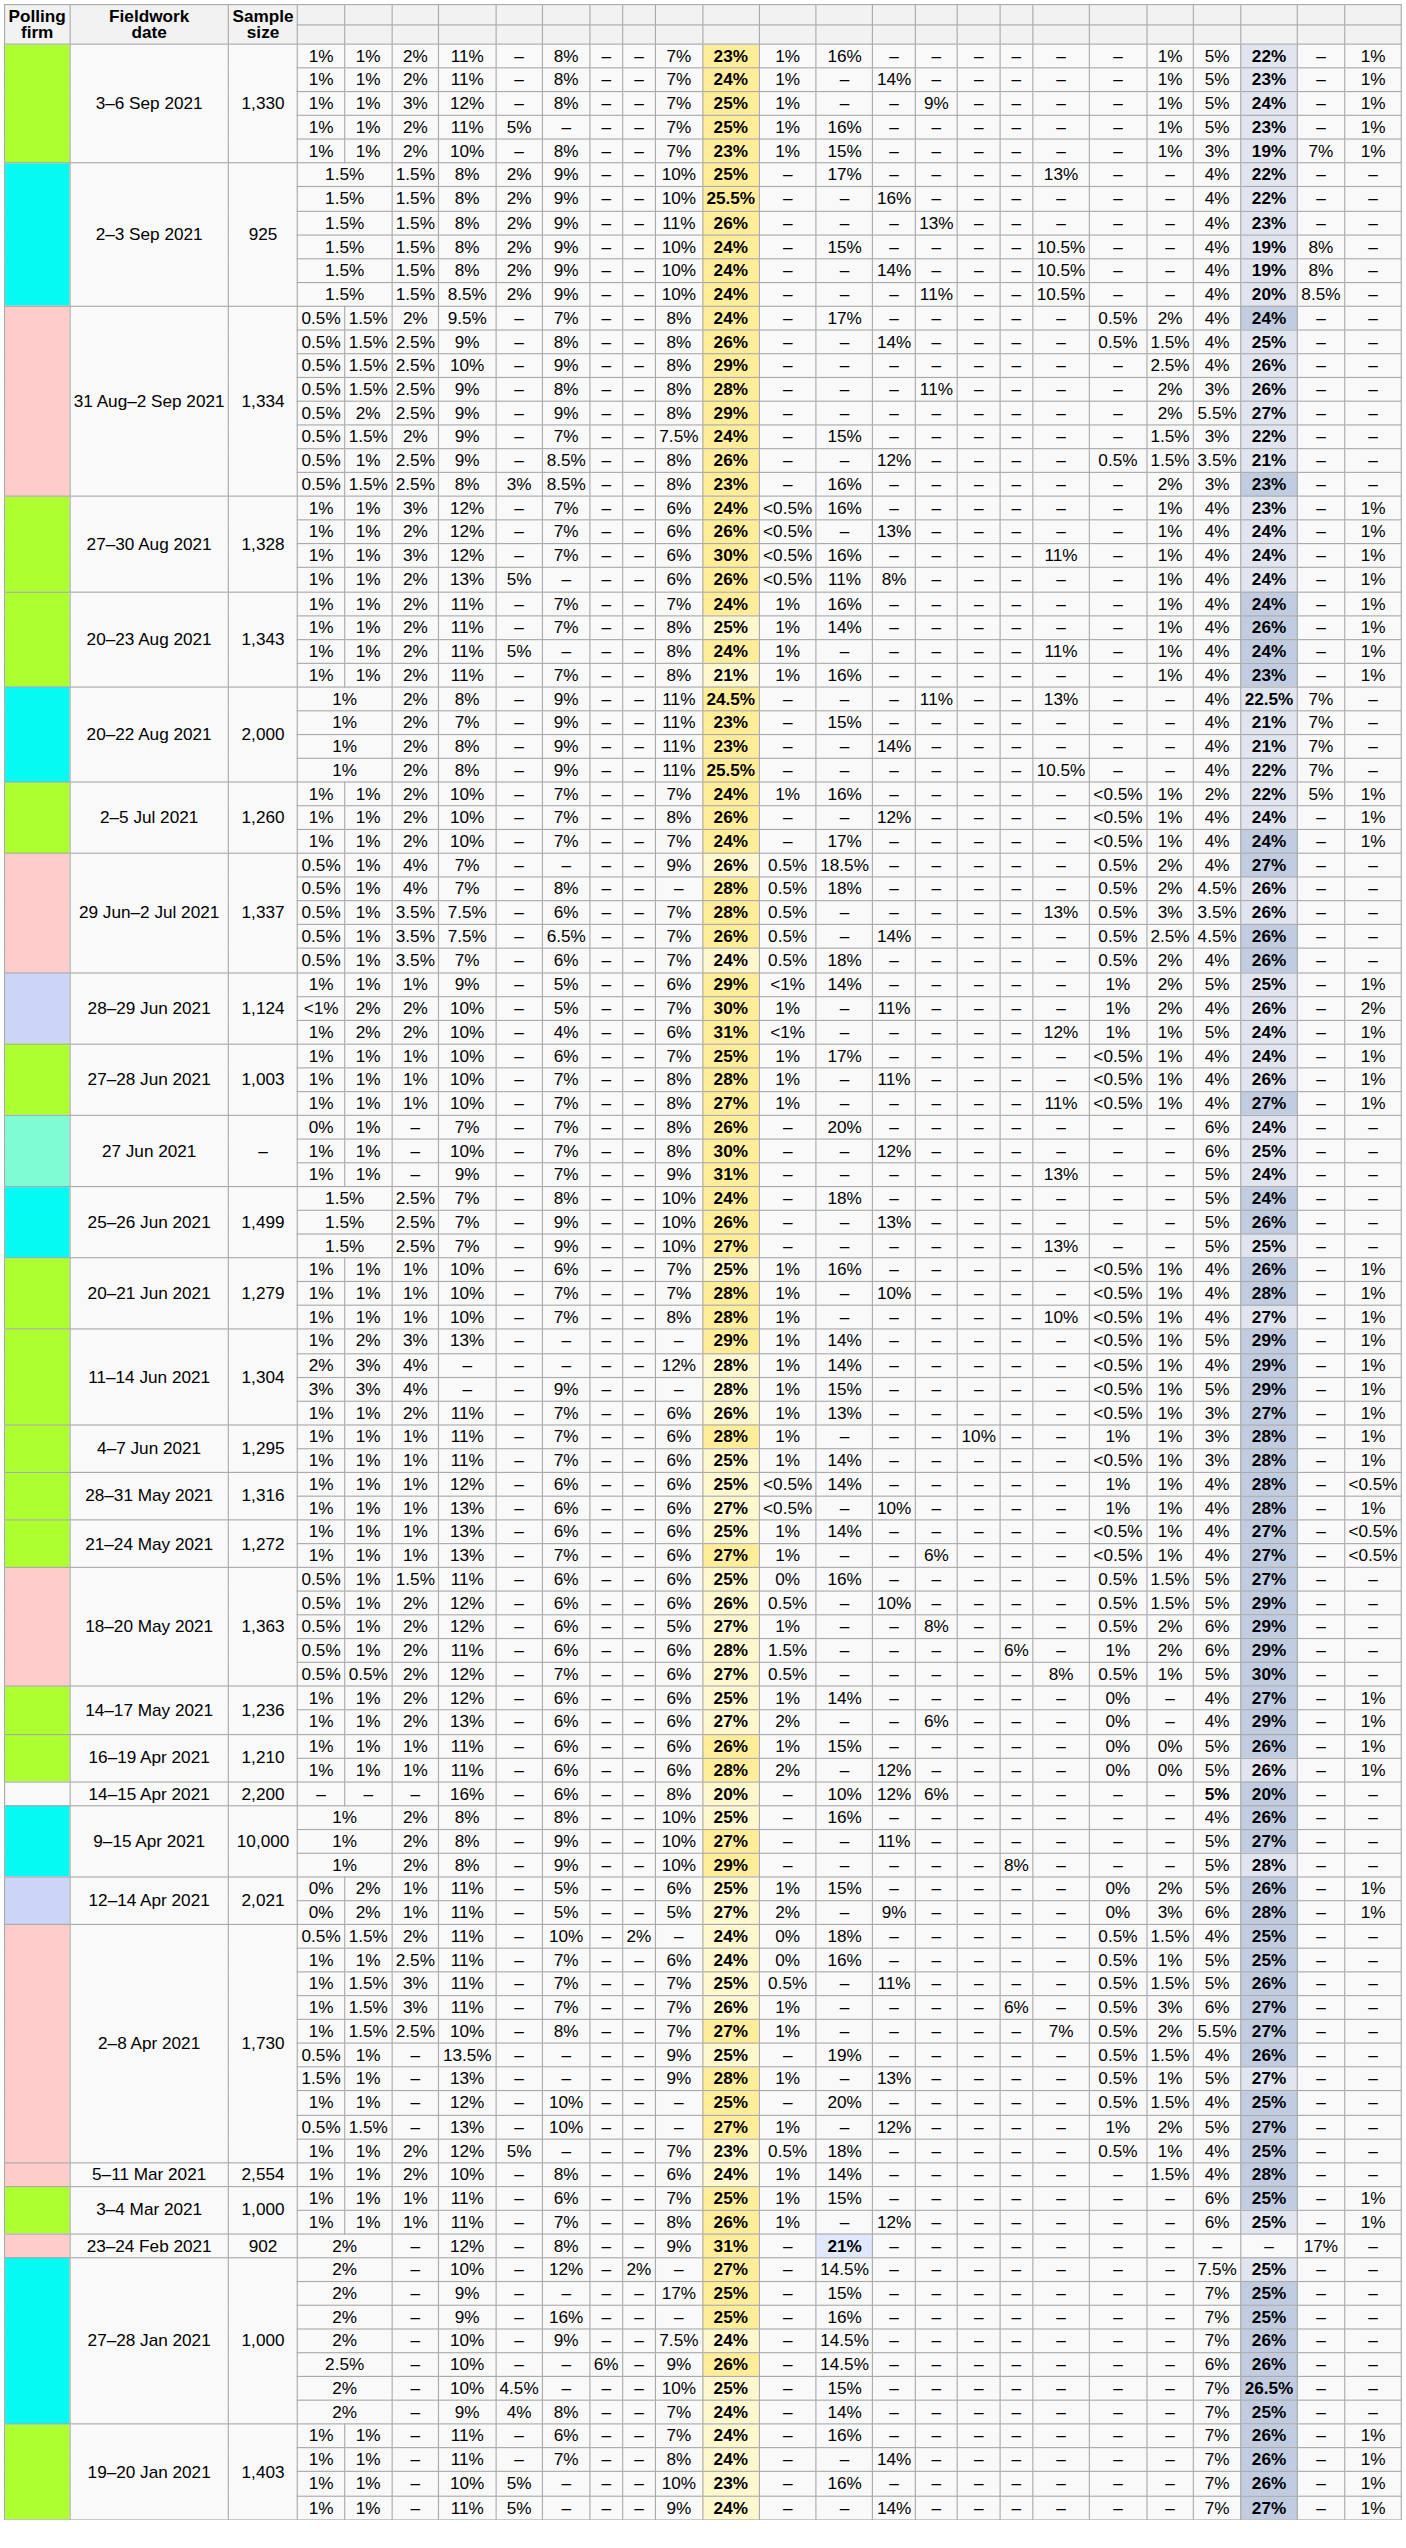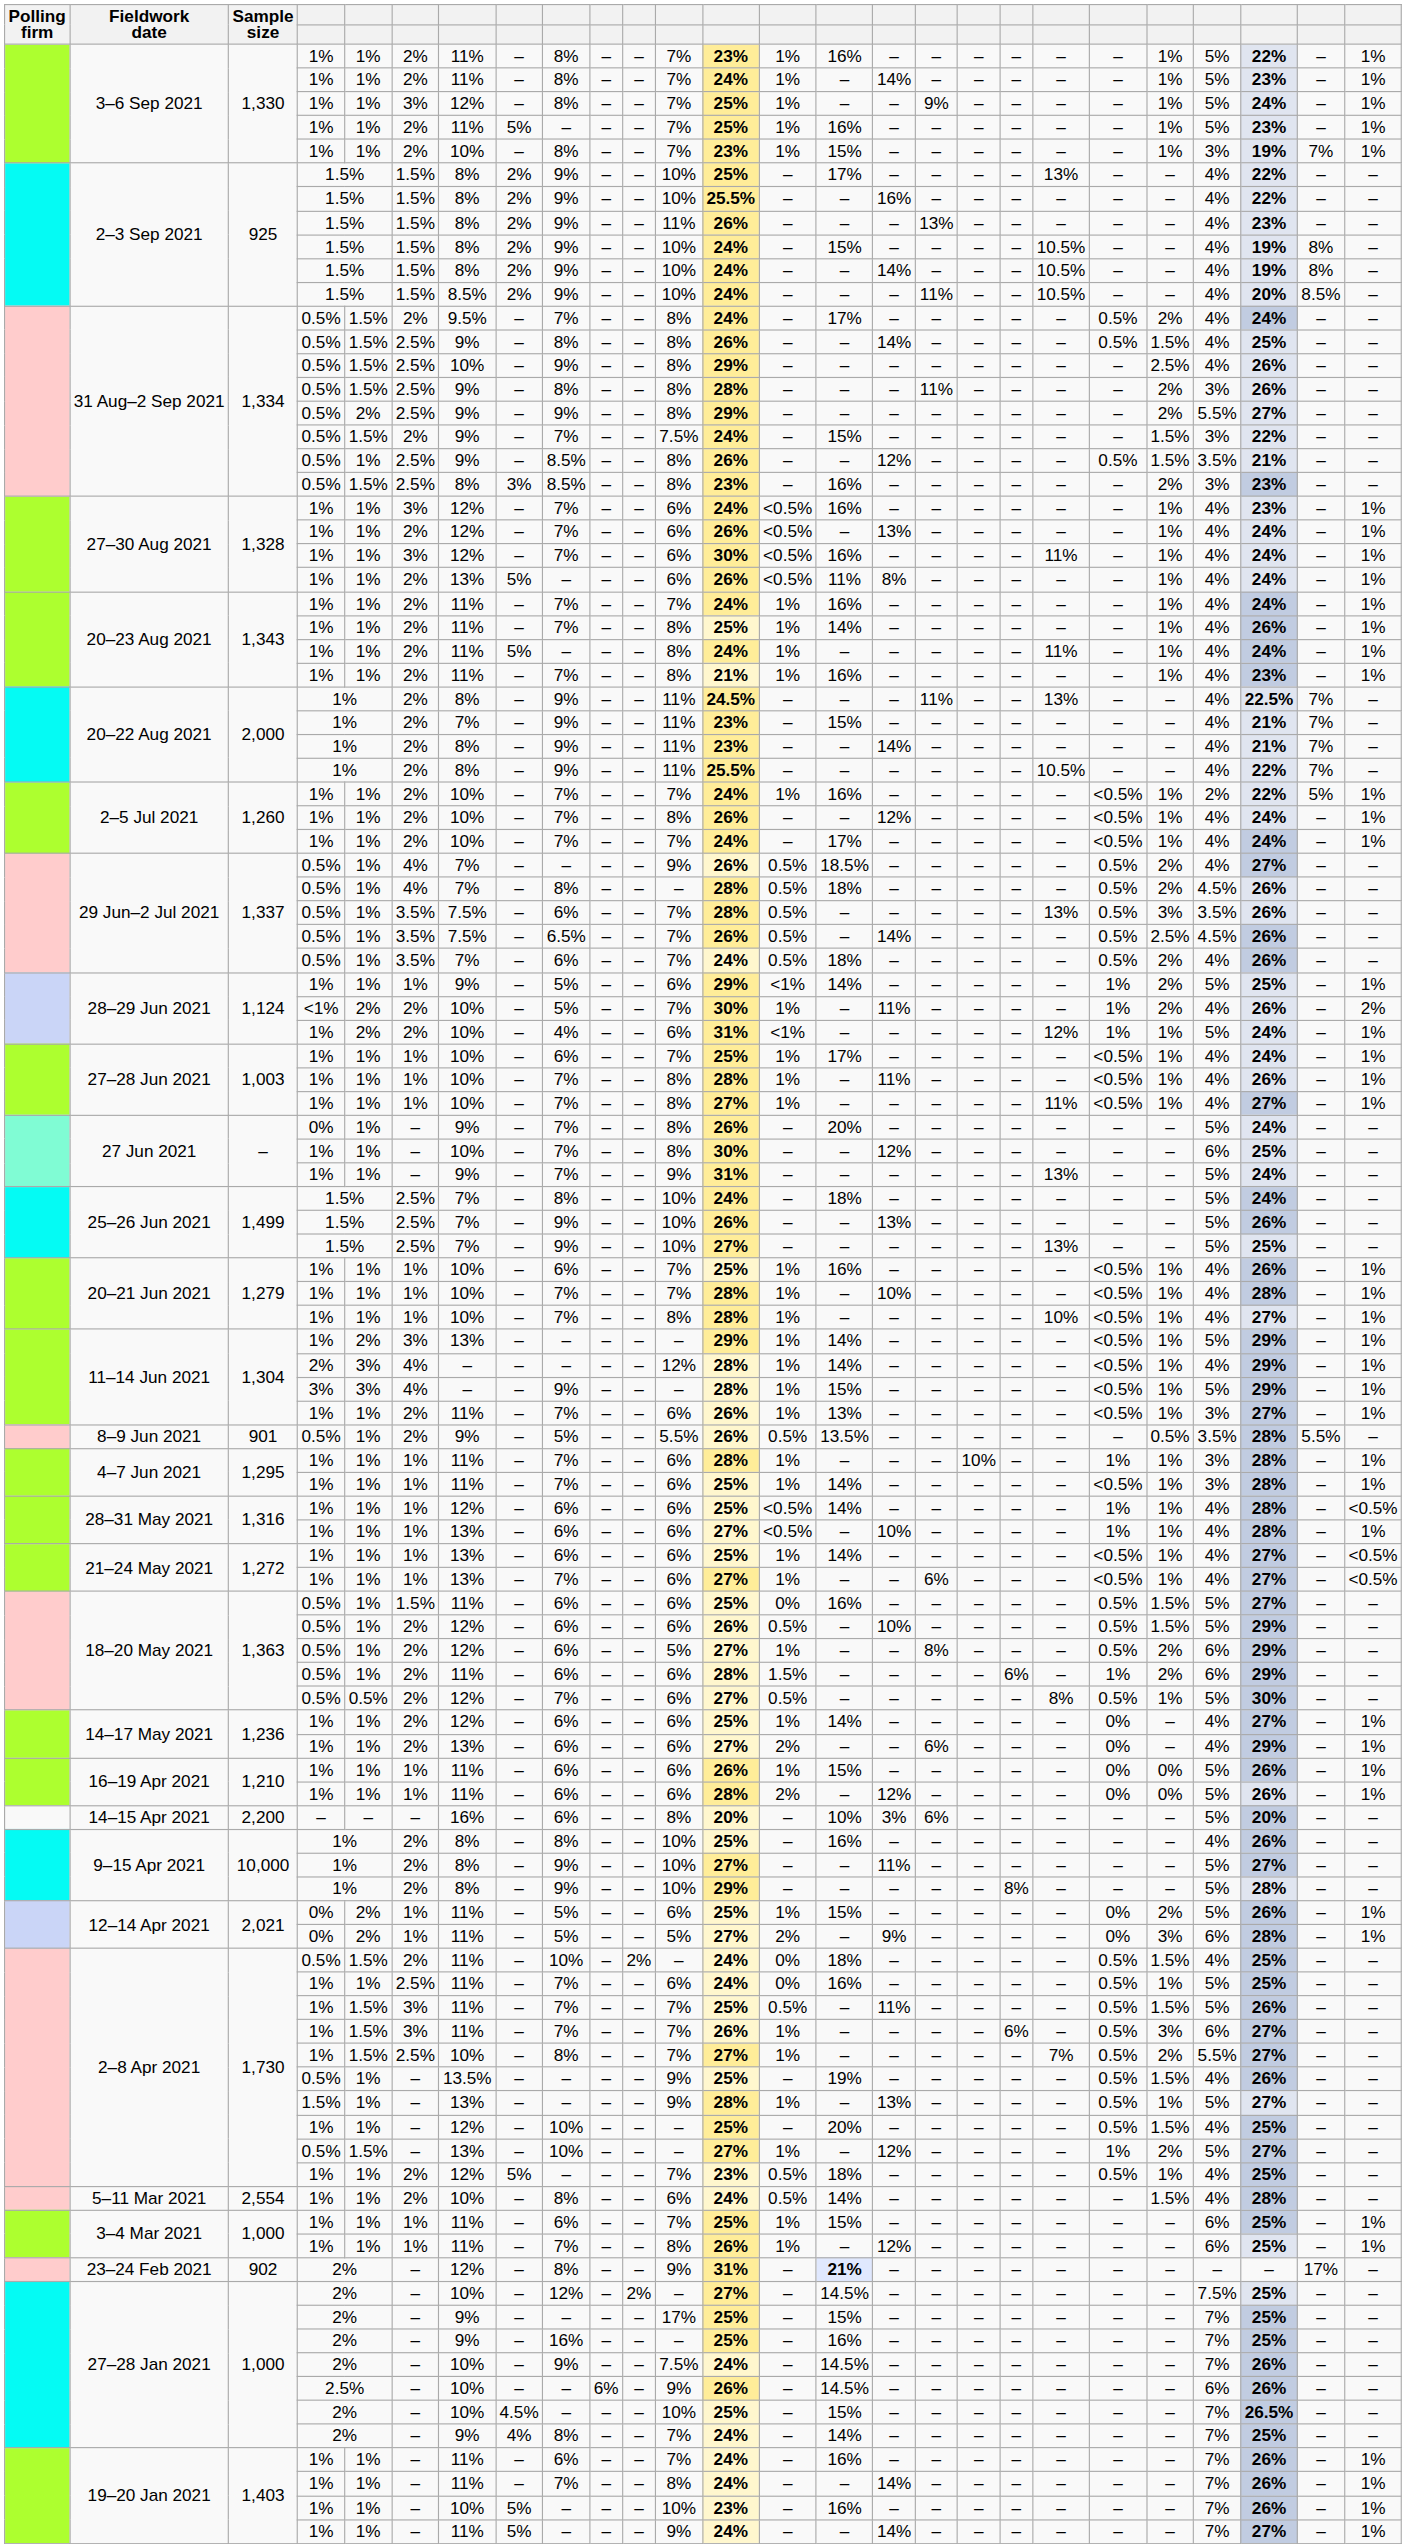27 Jun 2021 / 0% | column 7: 7% -> 9%
27 Jun 2021 / 0% | column 23: 6% -> 5%
+ row: 8–9 Jun 2021 | 901 | 0.5% | 1% | 2% | 9% | – | 5% | – | – | 5.5% | 26% | 0.5% | 13.5% | – | – | – | – | – | – | 0.5% | 3.5% | 28% | 5.5% | –
14–15 Apr 2021 | column 16: 12% -> 3%
14–15 Apr 2021 | column 23: bold -> normal
5–11 Mar 2021 | column 14: 1% -> 0.5%
